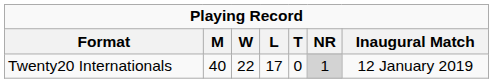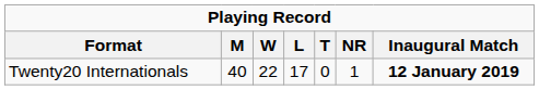Twenty20 Internationals | NR: lightgrey background -> no background
Twenty20 Internationals | Inaugural Match: normal -> bold
